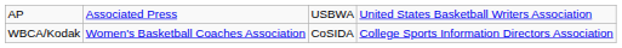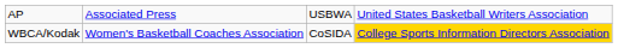WBCA/Kodak | column 4: no background -> gold background
